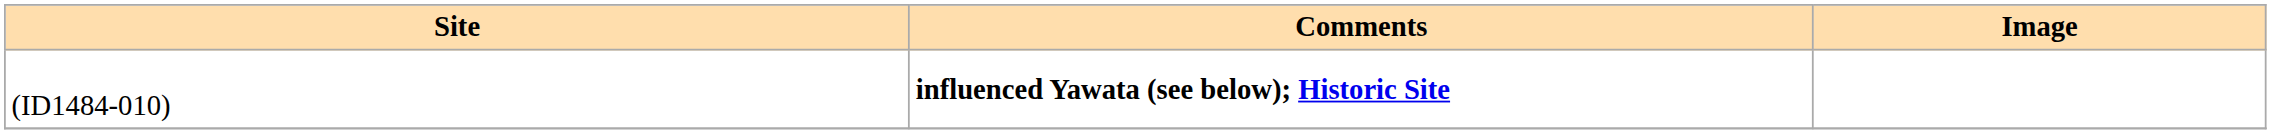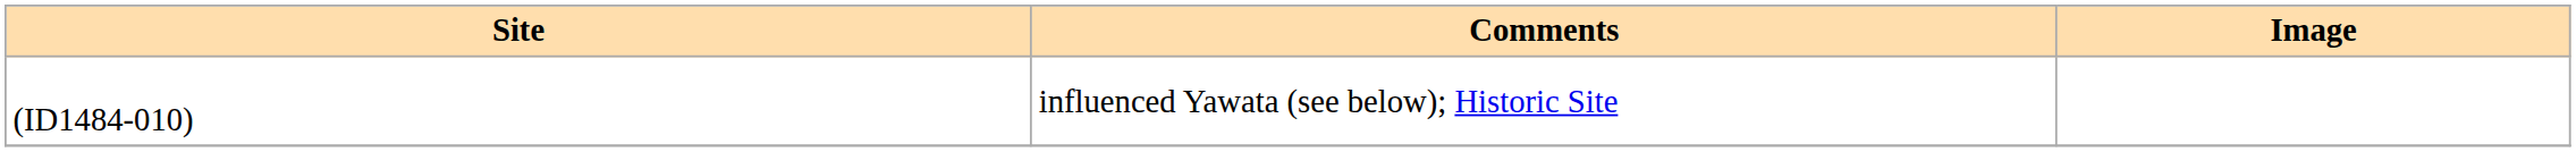(ID1484-010) | Comments: bold -> normal
